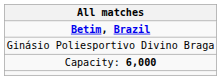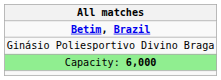row 4 | column 1: no background -> lightgreen background
